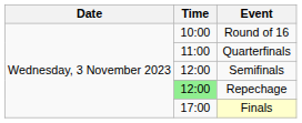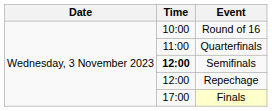Semifinals | Time: normal -> bold
Repechage | Time: lightgreen background -> no background
